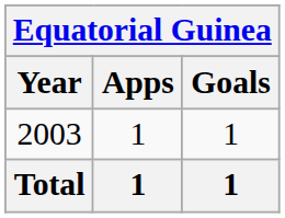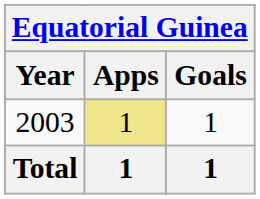2003 | Apps: no background -> khaki background
